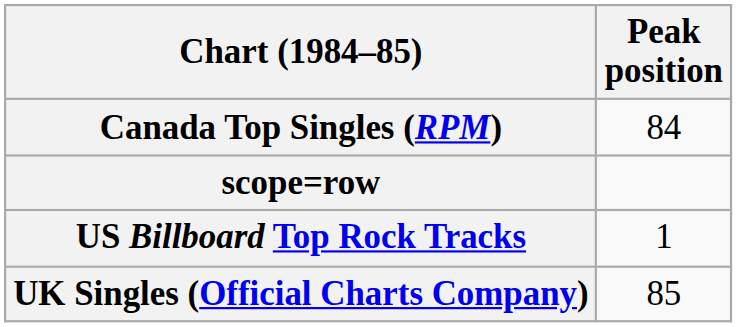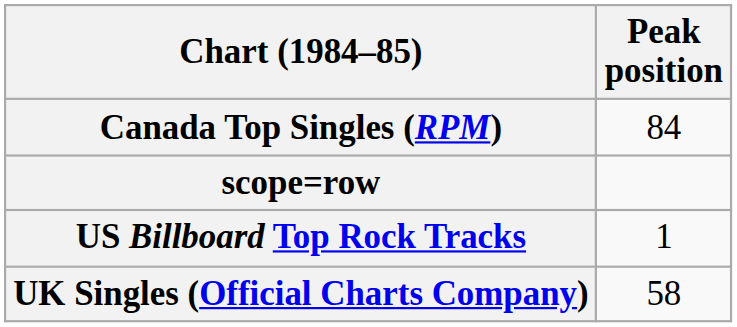UK Singles (Official Charts Company) | Peak position: 85 -> 58
